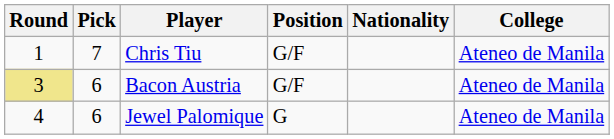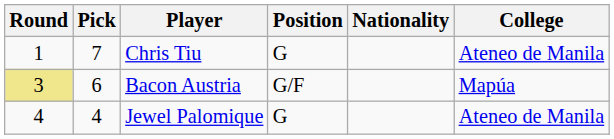Chris Tiu | Position: G/F -> G
Bacon Austria | College: Ateneo de Manila -> Mapúa
Jewel Palomique | Pick: 6 -> 4
